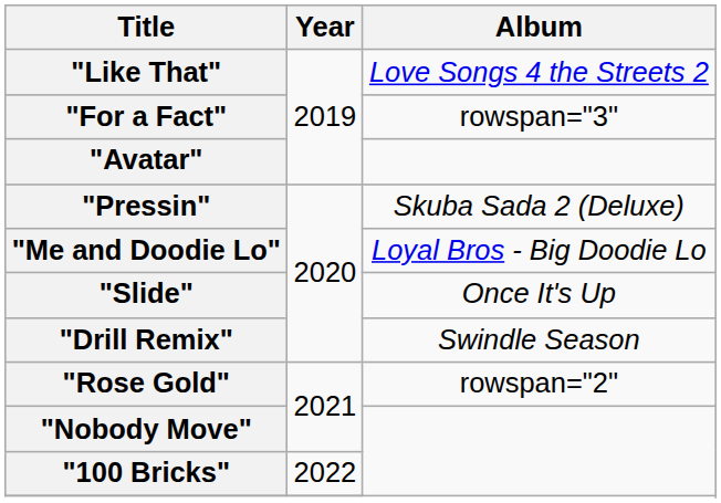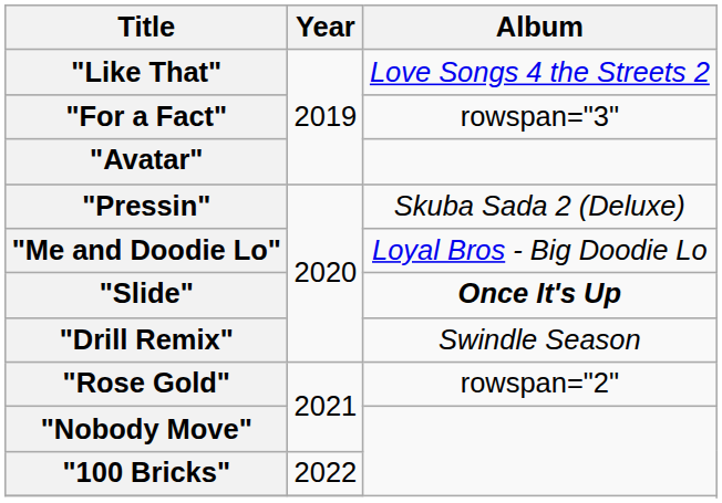"Slide" | Album: normal -> bold
